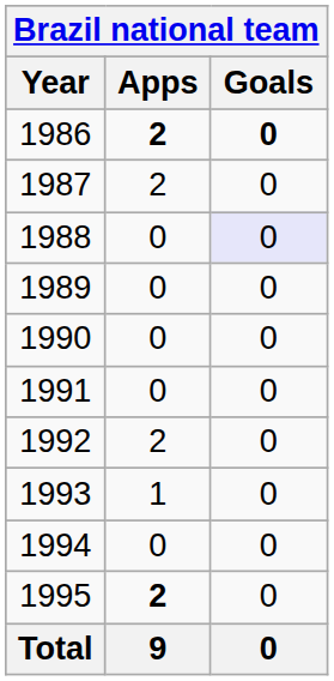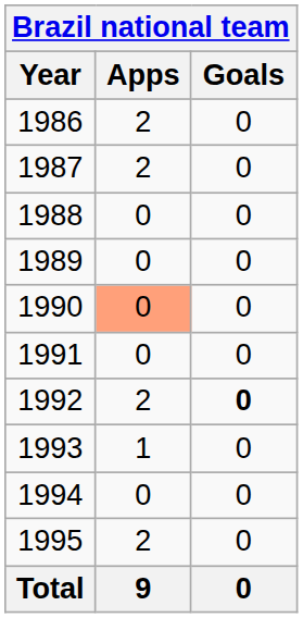1986 | Apps: bold -> normal
1986 | Goals: bold -> normal
1988 | Goals: lavender background -> no background
1990 | Apps: no background -> lightsalmon background
1992 | Goals: normal -> bold
1995 | Apps: bold -> normal
